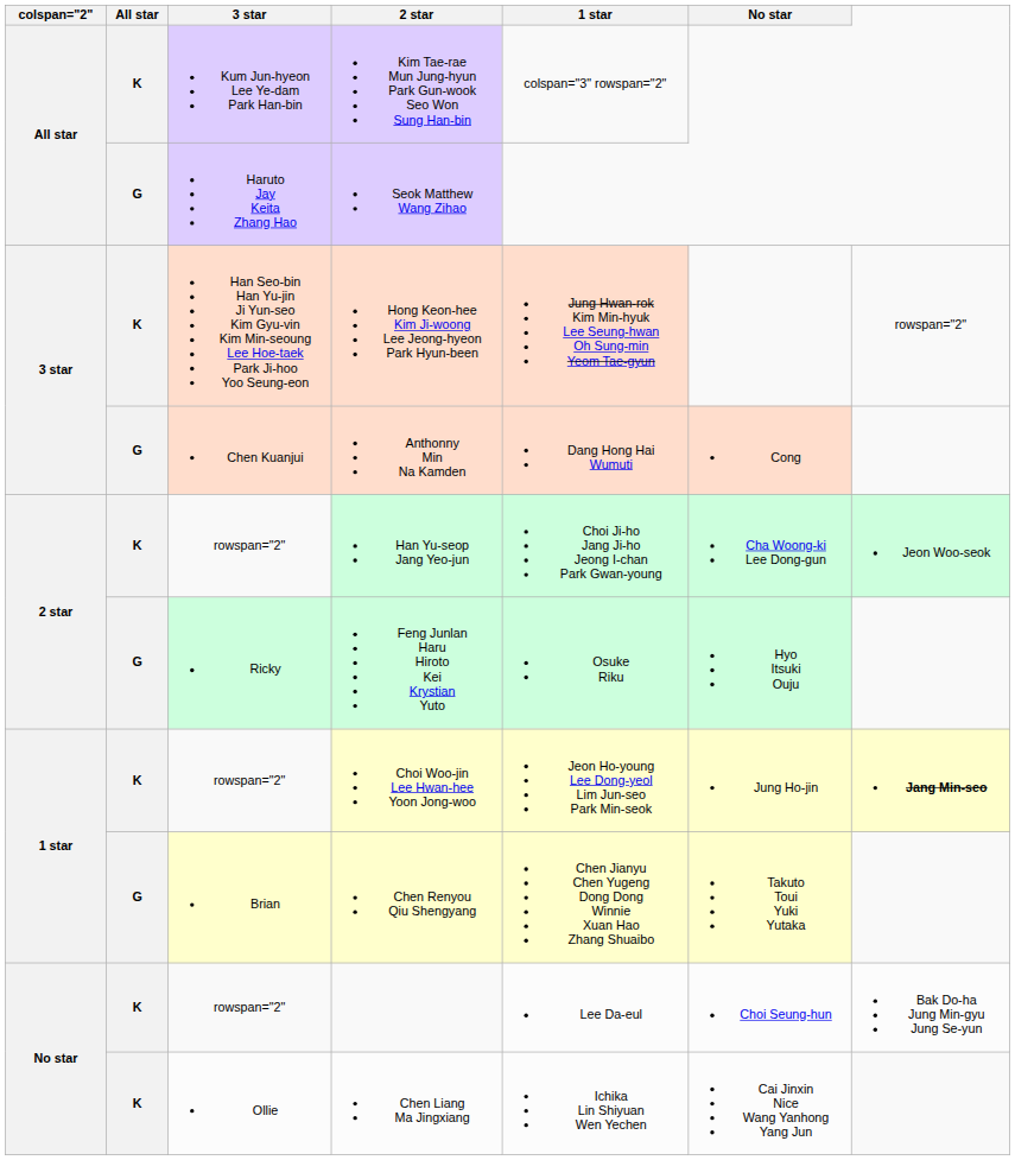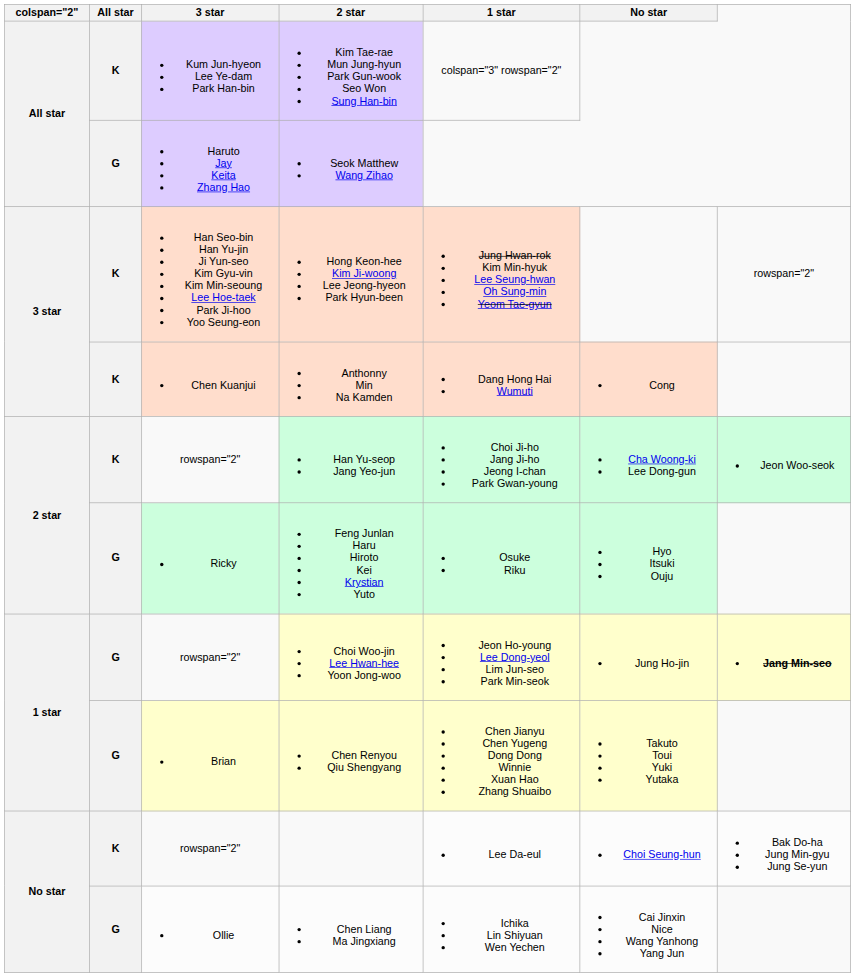Anthonny Min Na Kamden | All star: G -> K
Choi Woo-jin Lee Hwan-hee Yoon Jong-woo | All star: K -> G
Chen Liang Ma Jingxiang | All star: K -> G
